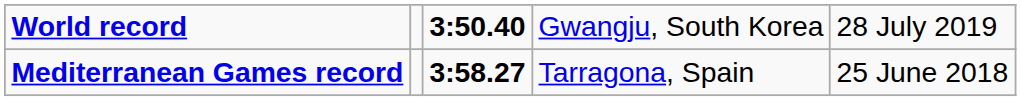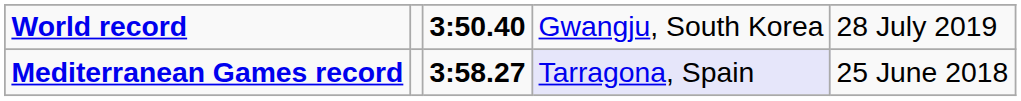Mediterranean Games record | column 4: no background -> lavender background
